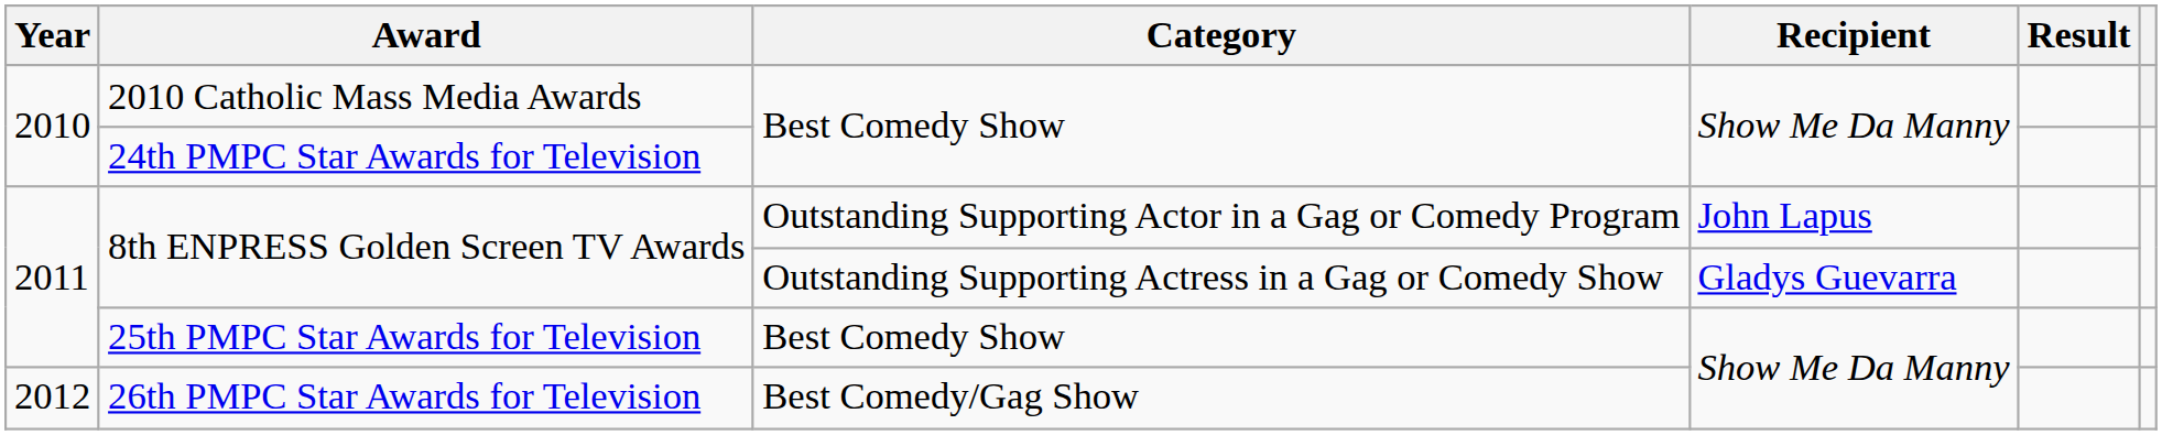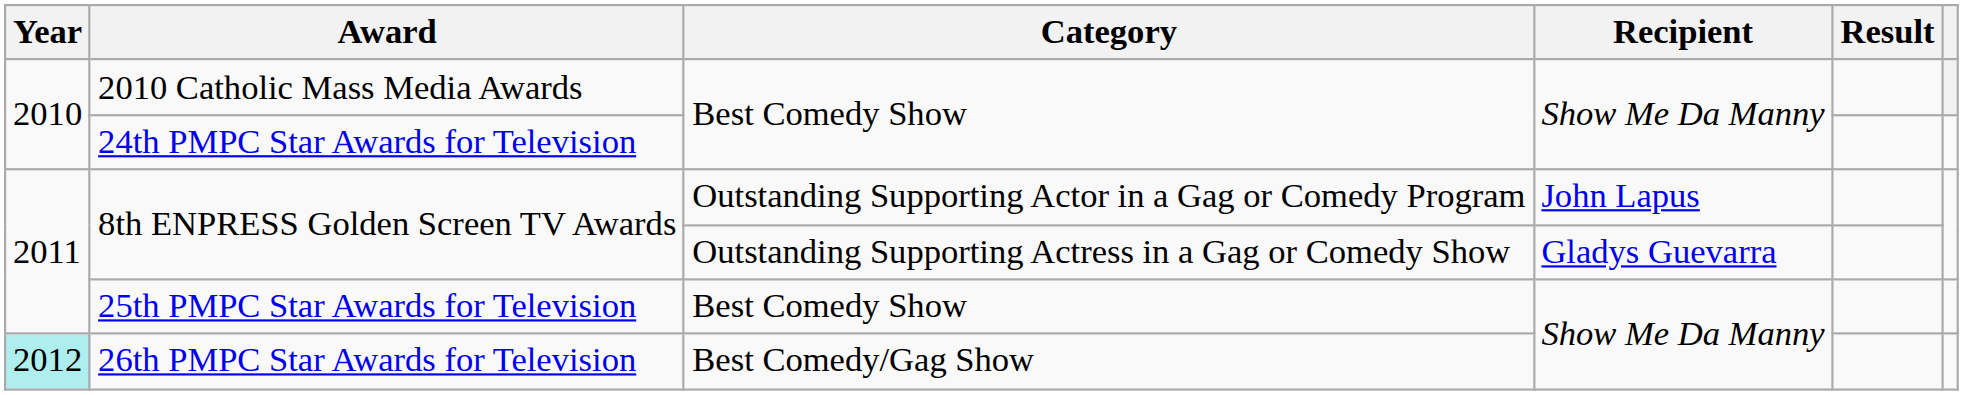26th PMPC Star Awards for Television | Year: no background -> paleturquoise background
